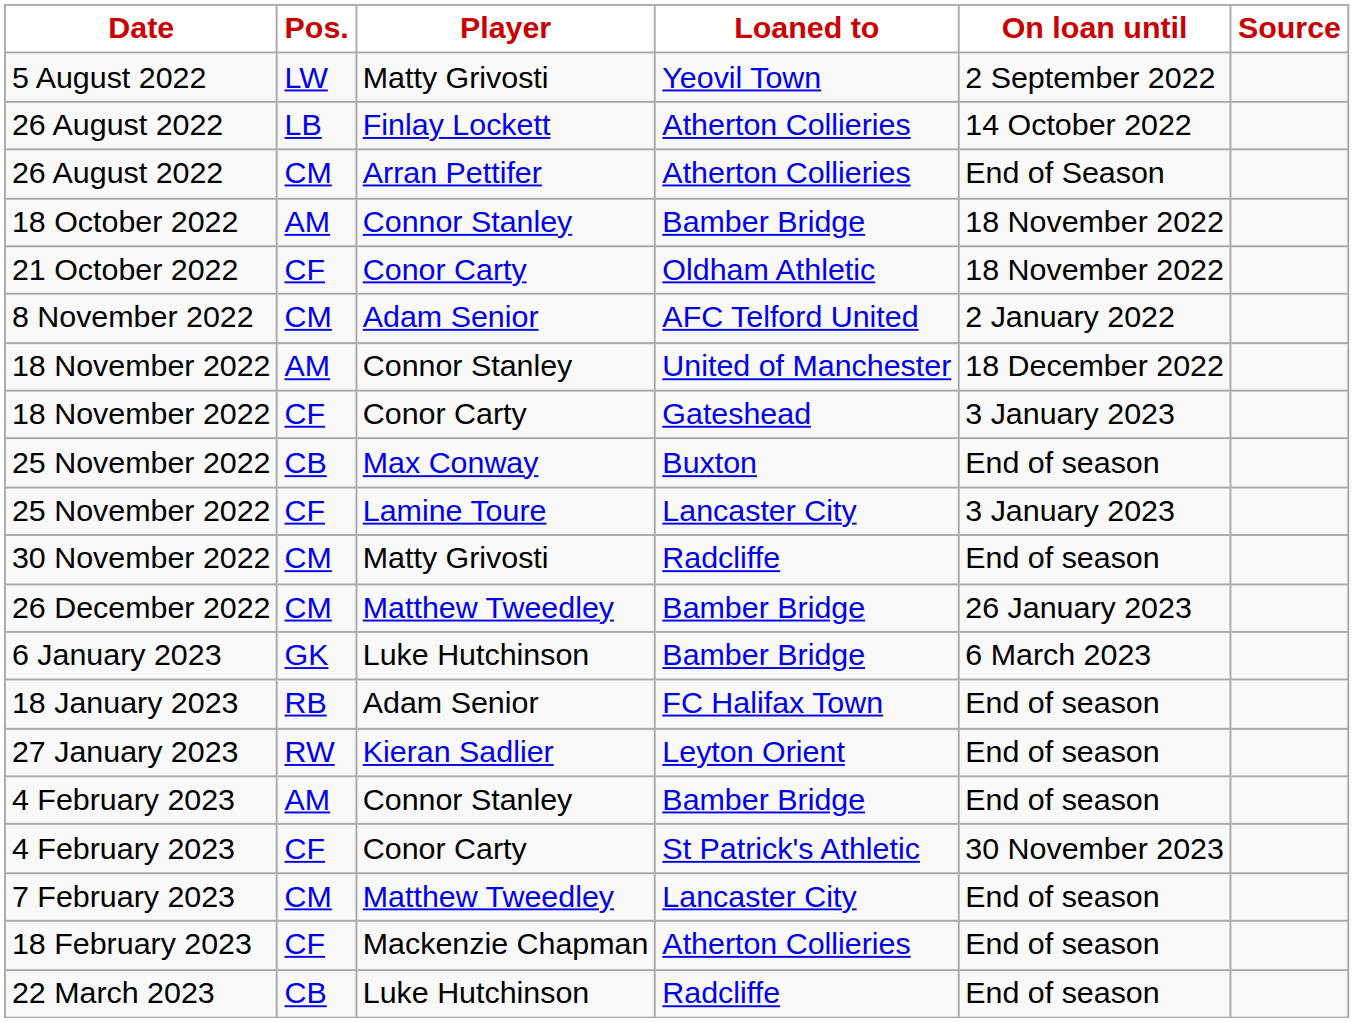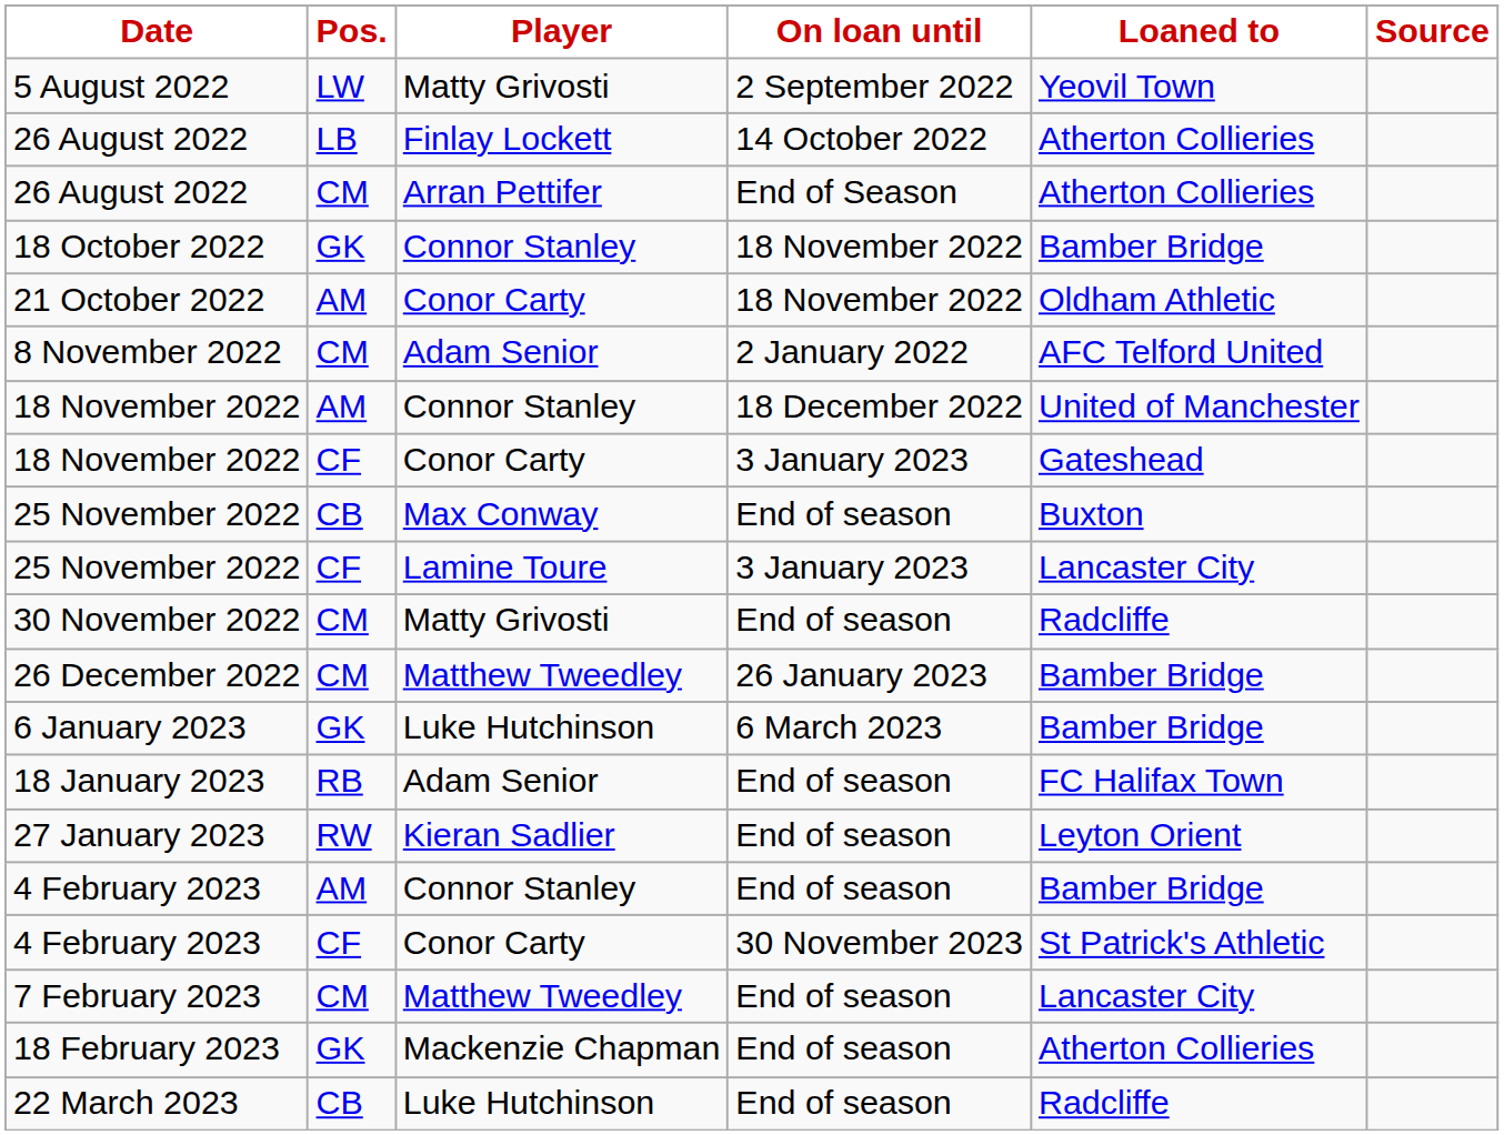columns swapped: Loaned to <-> On loan until
18 October 2022 | Pos.: AM -> GK
21 October 2022 | Pos.: CF -> AM
18 February 2023 | Pos.: CF -> GK
